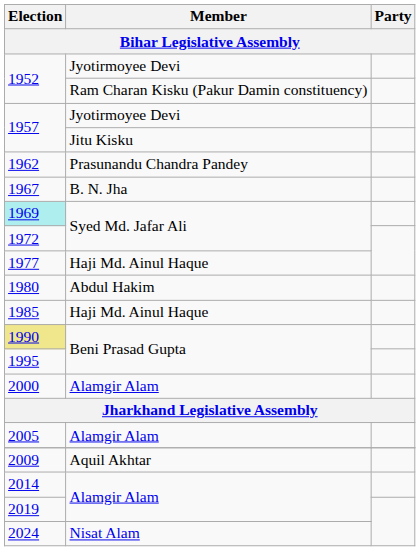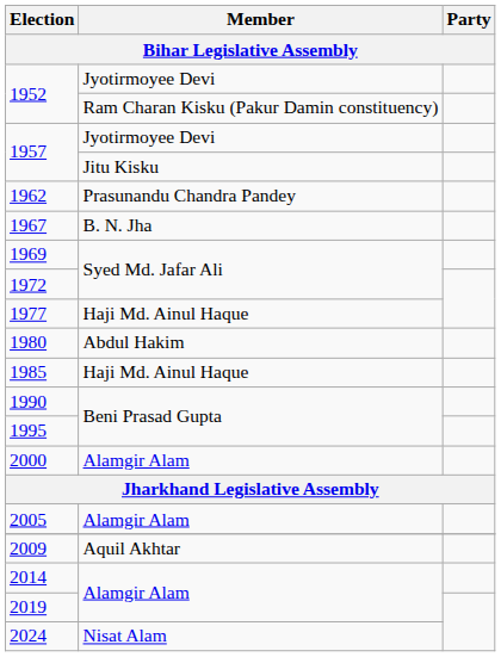1969 | Election: paleturquoise background -> no background
1990 | Election: khaki background -> no background
